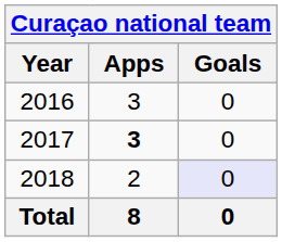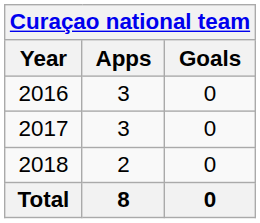2017 | Apps: bold -> normal
2018 | Goals: lavender background -> no background
